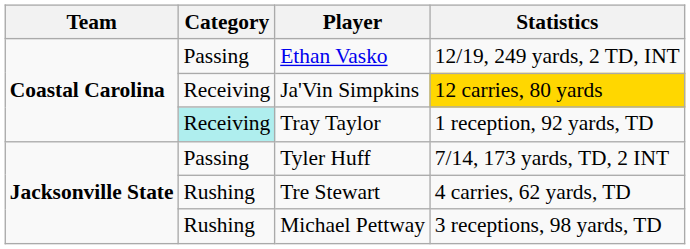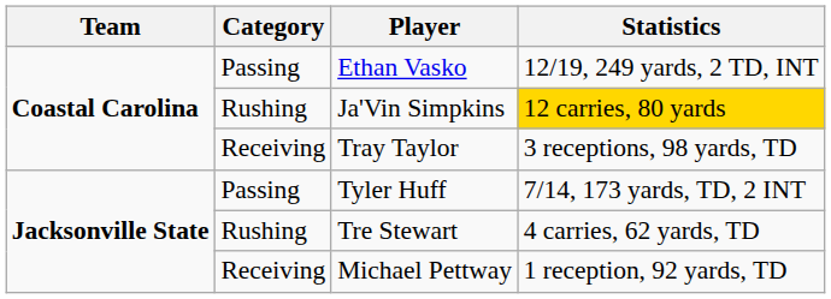Ja'Vin Simpkins | Category: Receiving -> Rushing
Tray Taylor | Category: paleturquoise background -> no background
Tray Taylor | Statistics: 1 reception, 92 yards, TD -> 3 receptions, 98 yards, TD
Michael Pettway | Category: Rushing -> Receiving
Michael Pettway | Statistics: 3 receptions, 98 yards, TD -> 1 reception, 92 yards, TD
